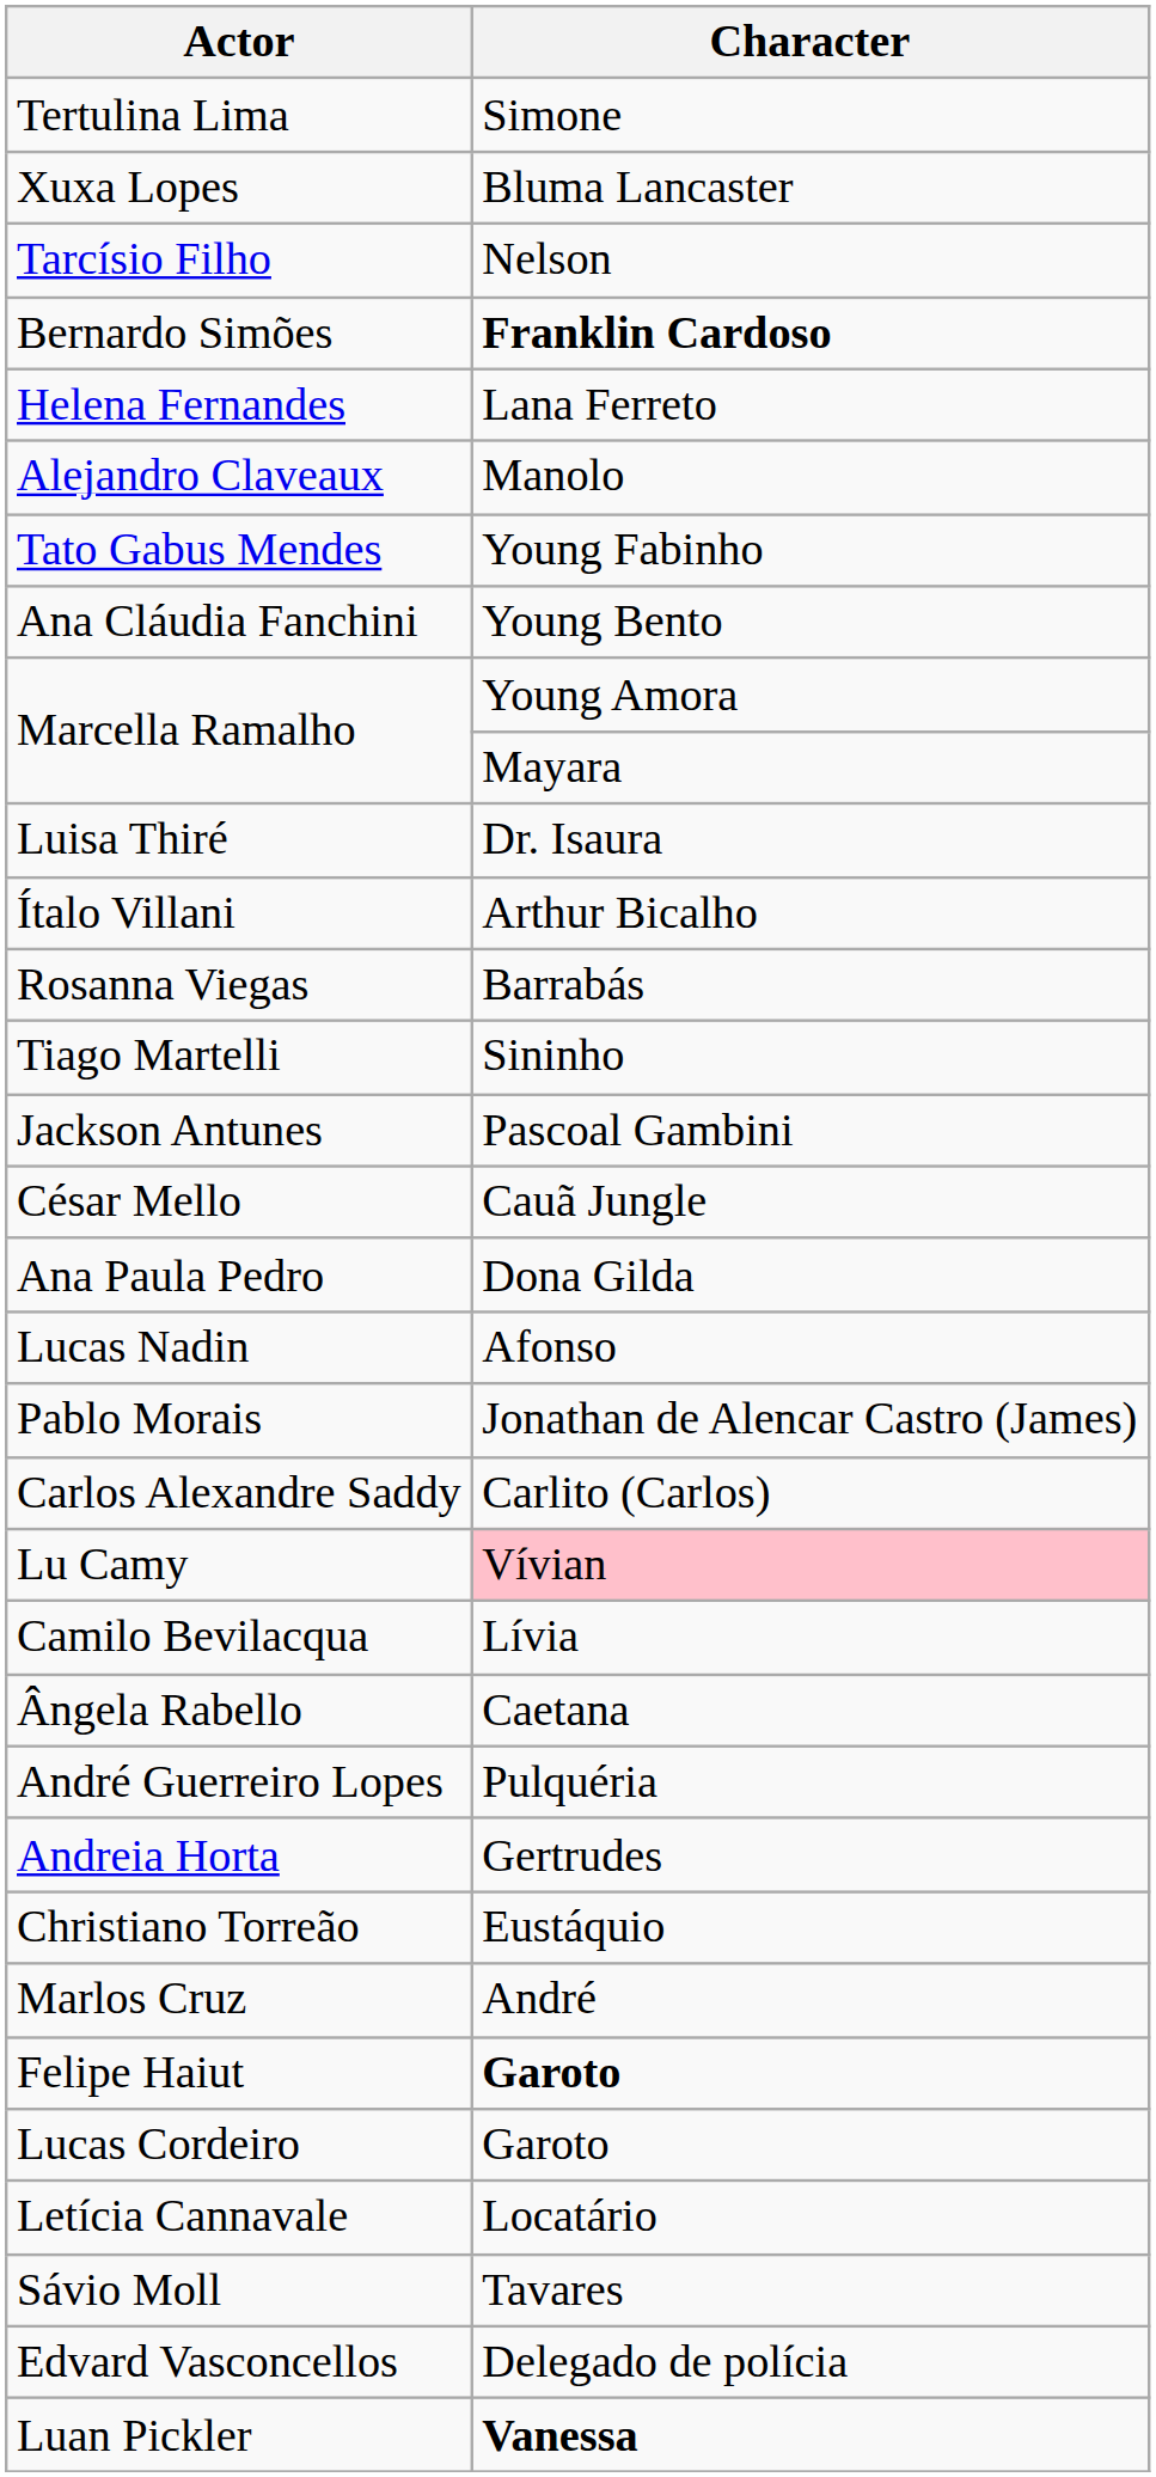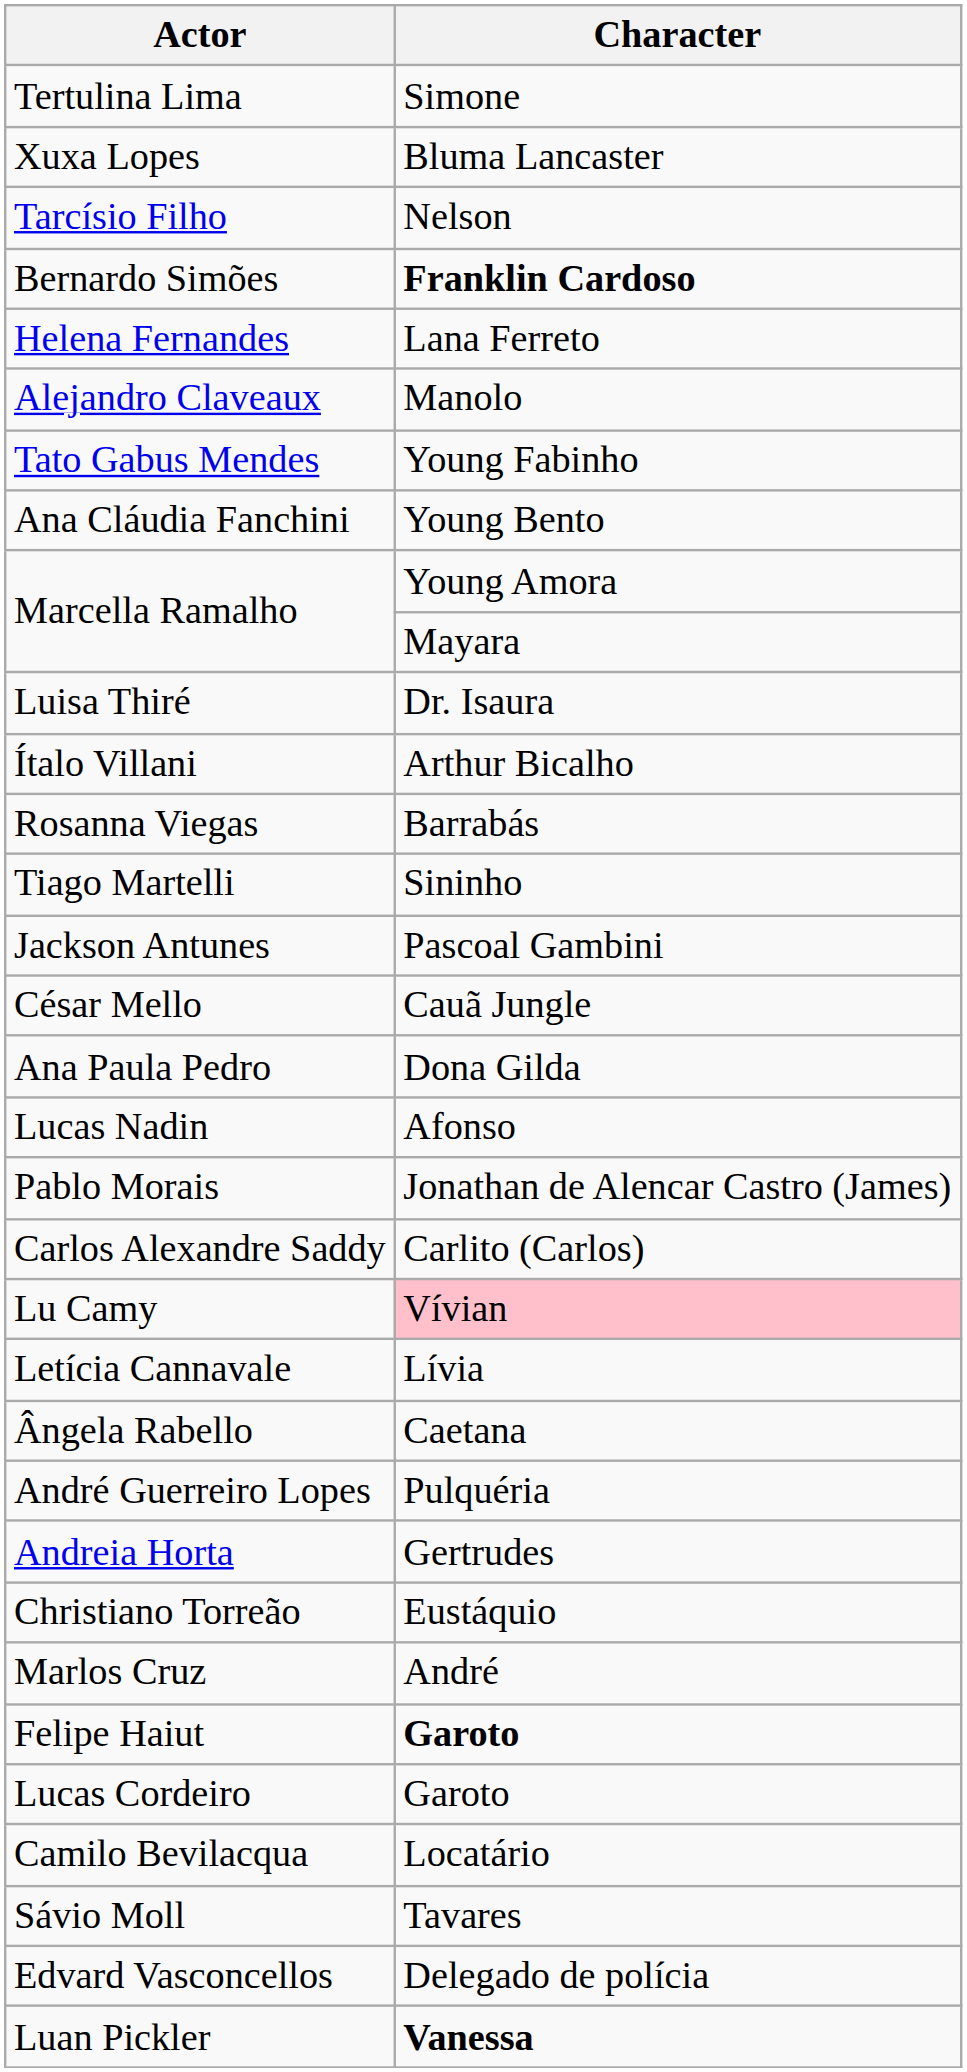row 23 | Actor: Camilo Bevilacqua -> Letícia Cannavale
row 31 | Actor: Letícia Cannavale -> Camilo Bevilacqua
